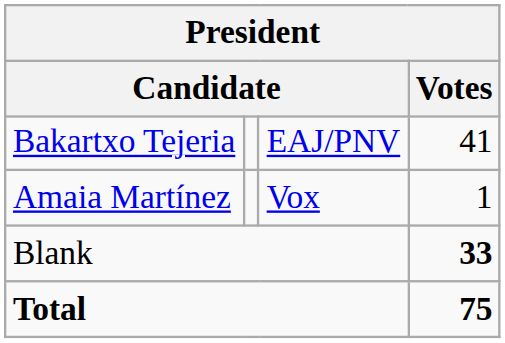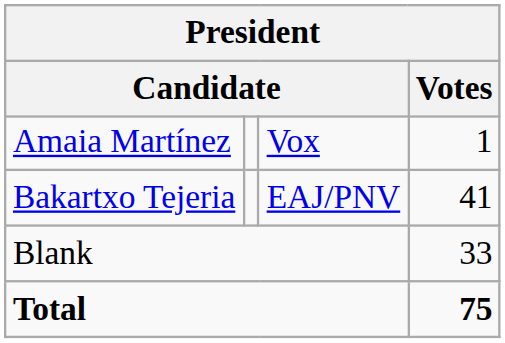rows swapped: Bakartxo Tejeria <-> Amaia Martínez
Blank | Votes: bold -> normal
